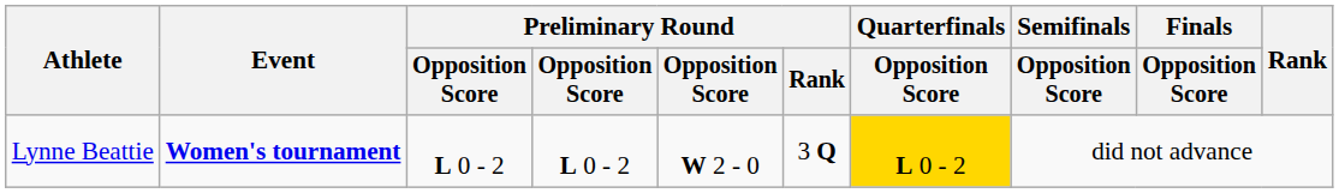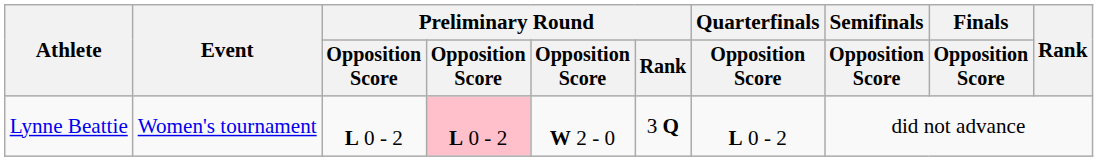Lynne Beattie | Event: bold -> normal
Lynne Beattie | column 4: no background -> pink background
Lynne Beattie | Quarterfinals / Opposition Score: gold background -> no background
